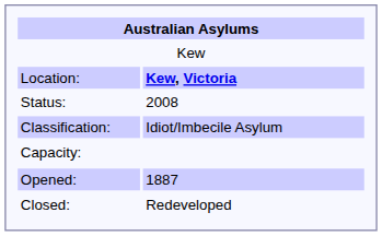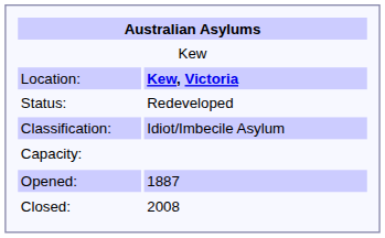Status: | column 2: 2008 -> Redeveloped
Closed: | column 2: Redeveloped -> 2008
